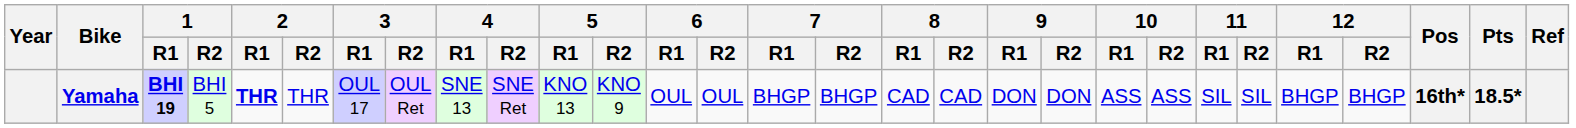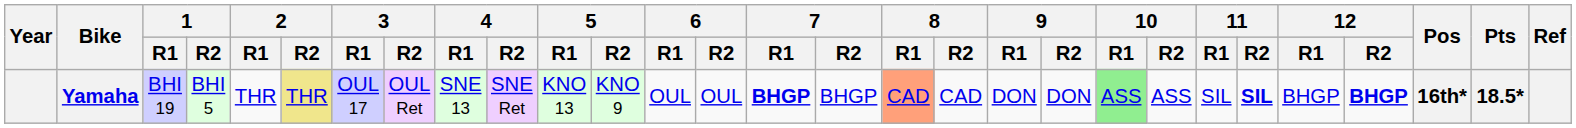Yamaha | 1 / R1: bold -> normal
Yamaha | 2 / R1: bold -> normal
Yamaha | 2 / R2: no background -> khaki background
Yamaha | 7 / R1: normal -> bold
Yamaha | 8 / R1: no background -> lightsalmon background
Yamaha | 10 / R1: no background -> lightgreen background
Yamaha | 11 / R2: normal -> bold
Yamaha | 12 / R2: normal -> bold
